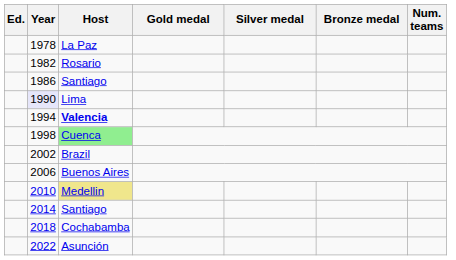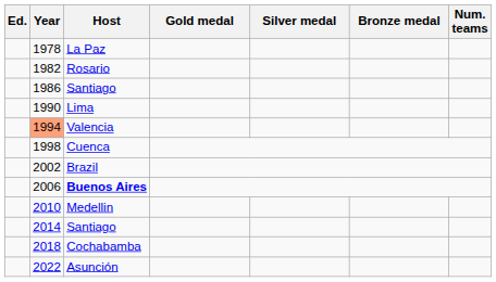Lima | Year: lavender background -> no background
Valencia | Year: no background -> lightsalmon background
Valencia | Host: bold -> normal
Cuenca | Host: lightgreen background -> no background
Buenos Aires | Host: normal -> bold
Medellin | Host: khaki background -> no background
